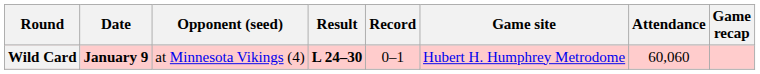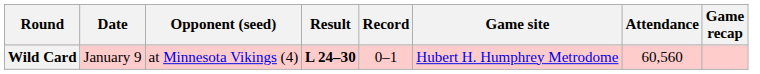Wild Card | Date: bold -> normal
Wild Card | Attendance: 60,060 -> 60,560
